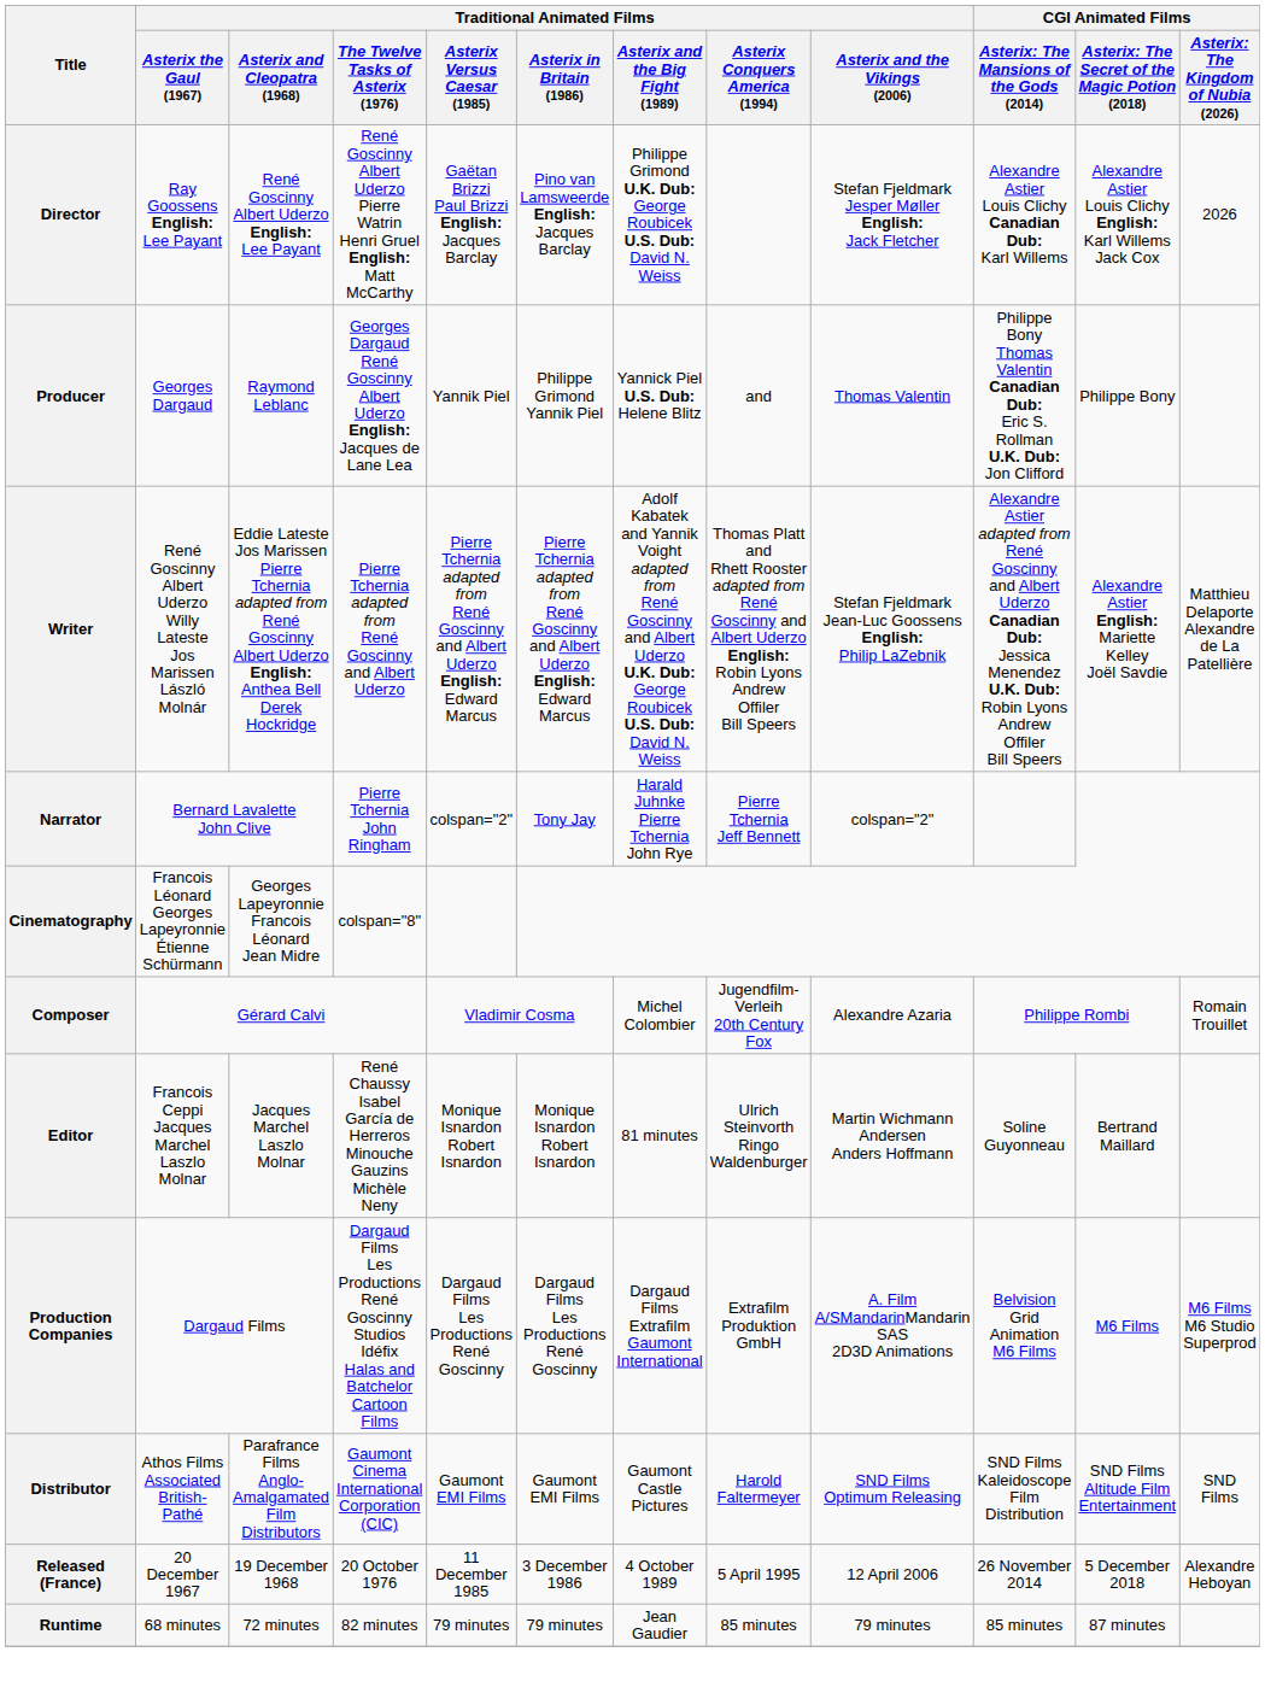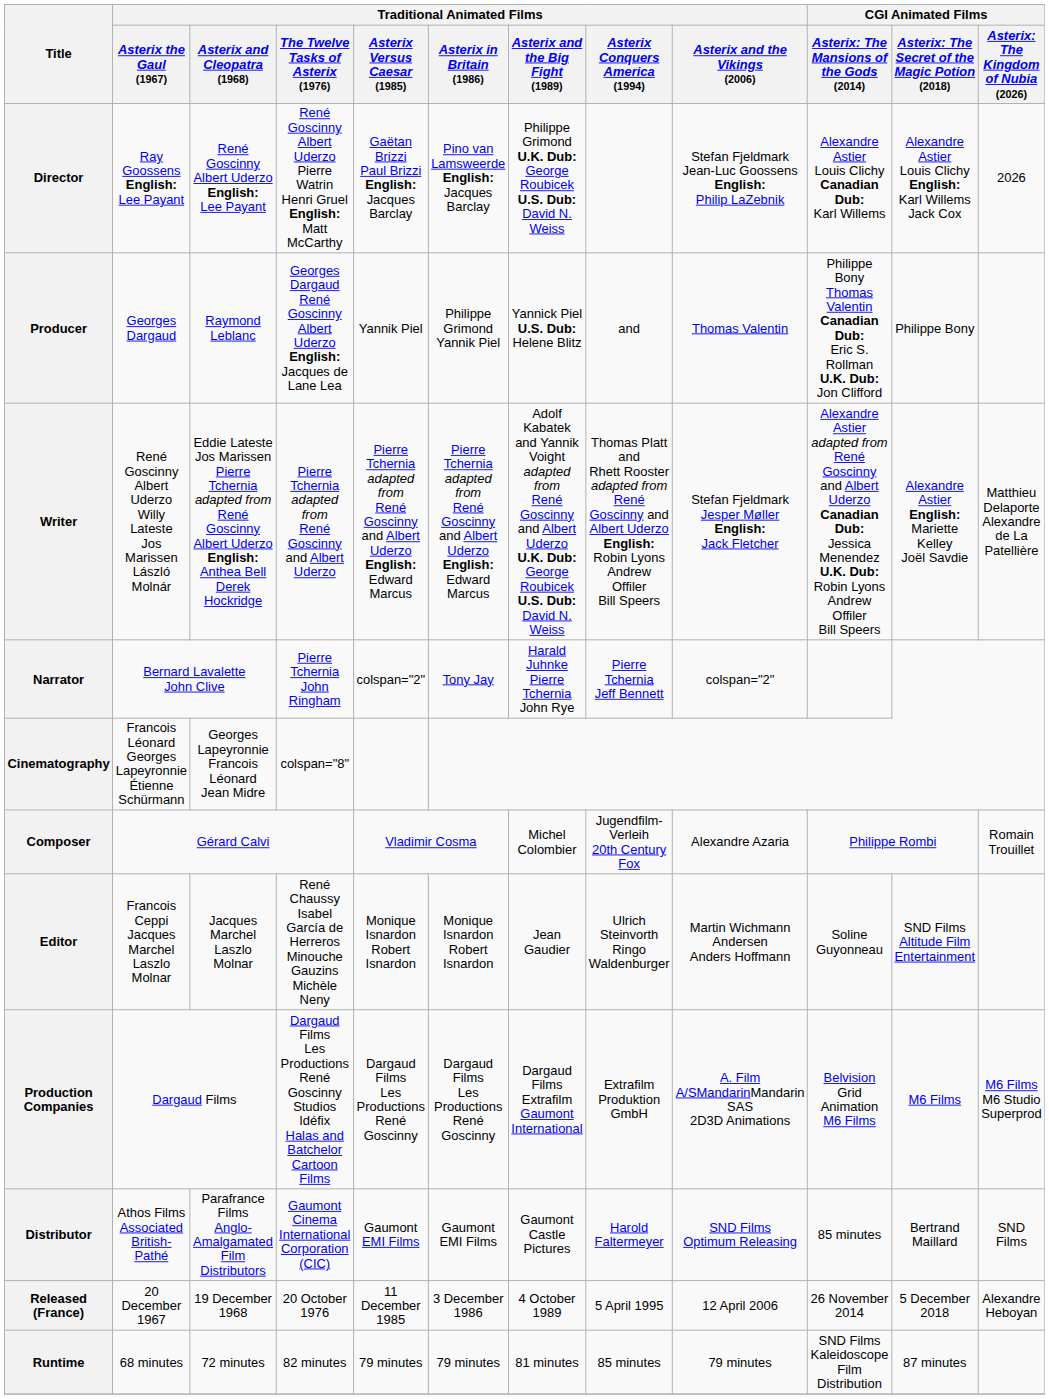Director | Traditional Animated Films / Asterix and the Vikings (2006): Stefan Fjeldmark Jesper Møller English: Jack Fletcher -> Stefan Fjeldmark Jean-Luc Goossens English: Philip LaZebnik
Writer | Traditional Animated Films / Asterix and the Vikings (2006): Stefan Fjeldmark Jean-Luc Goossens English: Philip LaZebnik -> Stefan Fjeldmark Jesper Møller English: Jack Fletcher
Editor | column 7: 81 minutes -> Jean Gaudier
Editor | column 11: Bertrand Maillard -> SND Films Altitude Film Entertainment
Distributor | column 10: SND Films Kaleidoscope Film Distribution -> 85 minutes
Distributor | column 11: SND Films Altitude Film Entertainment -> Bertrand Maillard
Runtime | column 7: Jean Gaudier -> 81 minutes
Runtime | column 10: 85 minutes -> SND Films Kaleidoscope Film Distribution
